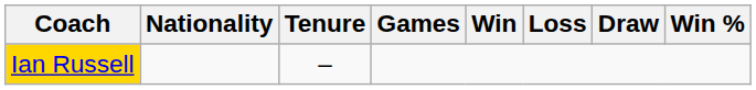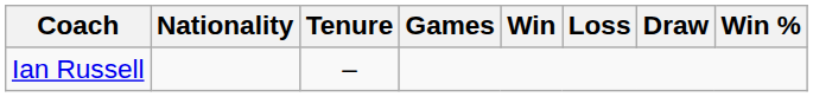Ian Russell | Coach: gold background -> no background
